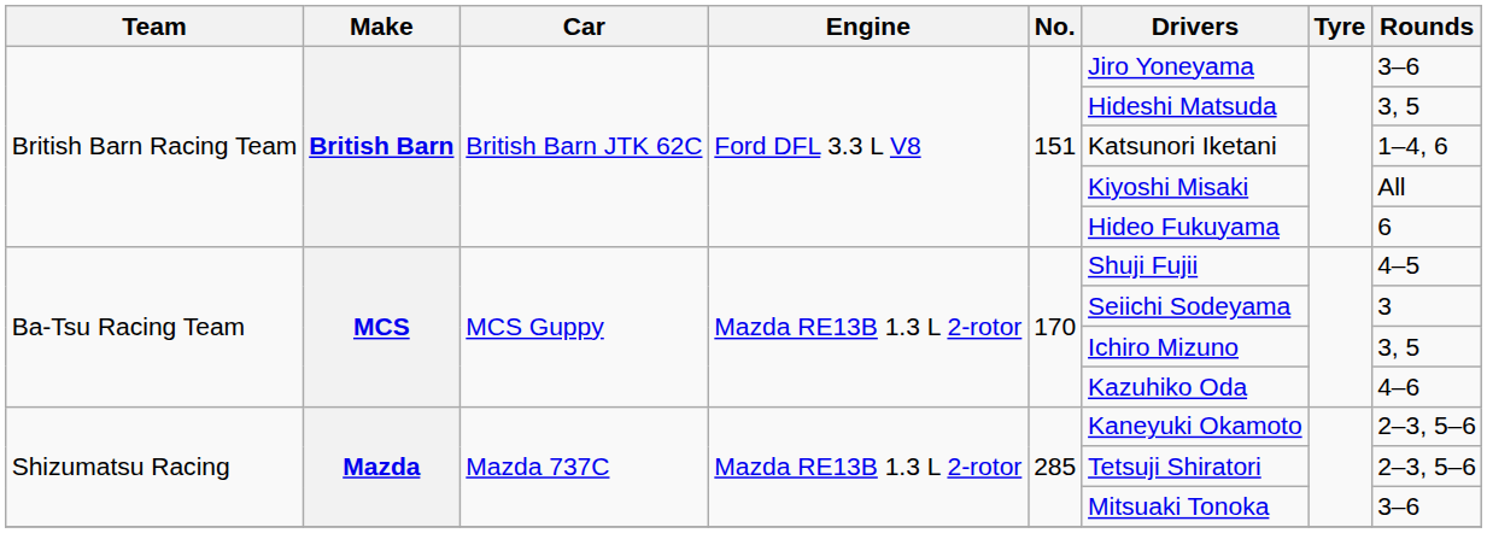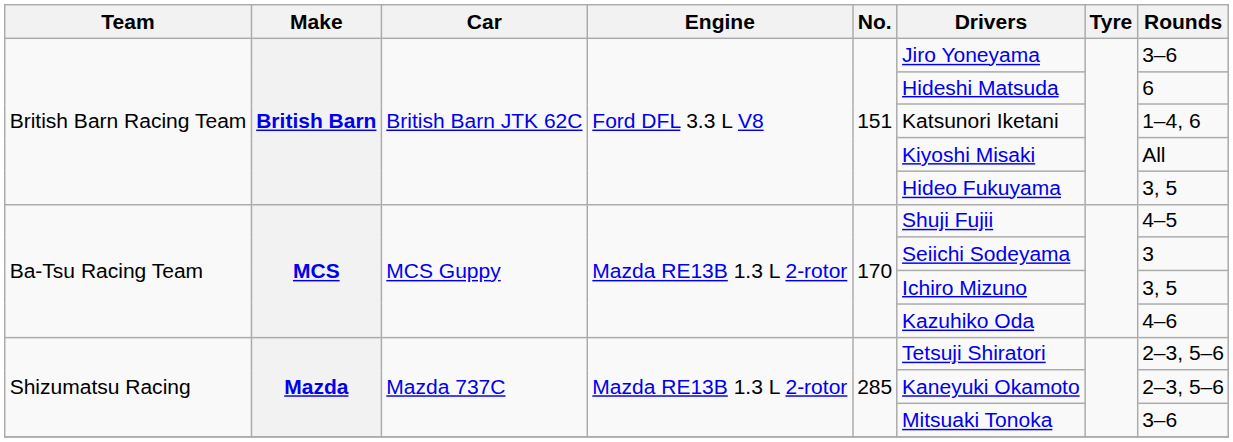row 3 | Rounds: 3, 5 -> 6
row 6 | Rounds: 6 -> 3, 5
row 11 | Drivers: Kaneyuki Okamoto -> Tetsuji Shiratori
row 12 | Drivers: Tetsuji Shiratori -> Kaneyuki Okamoto
